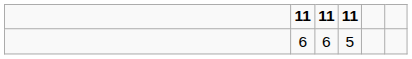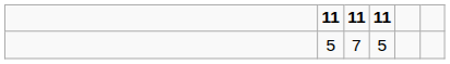row 2 | column 2: 6 -> 5
row 2 | column 3: 6 -> 7
